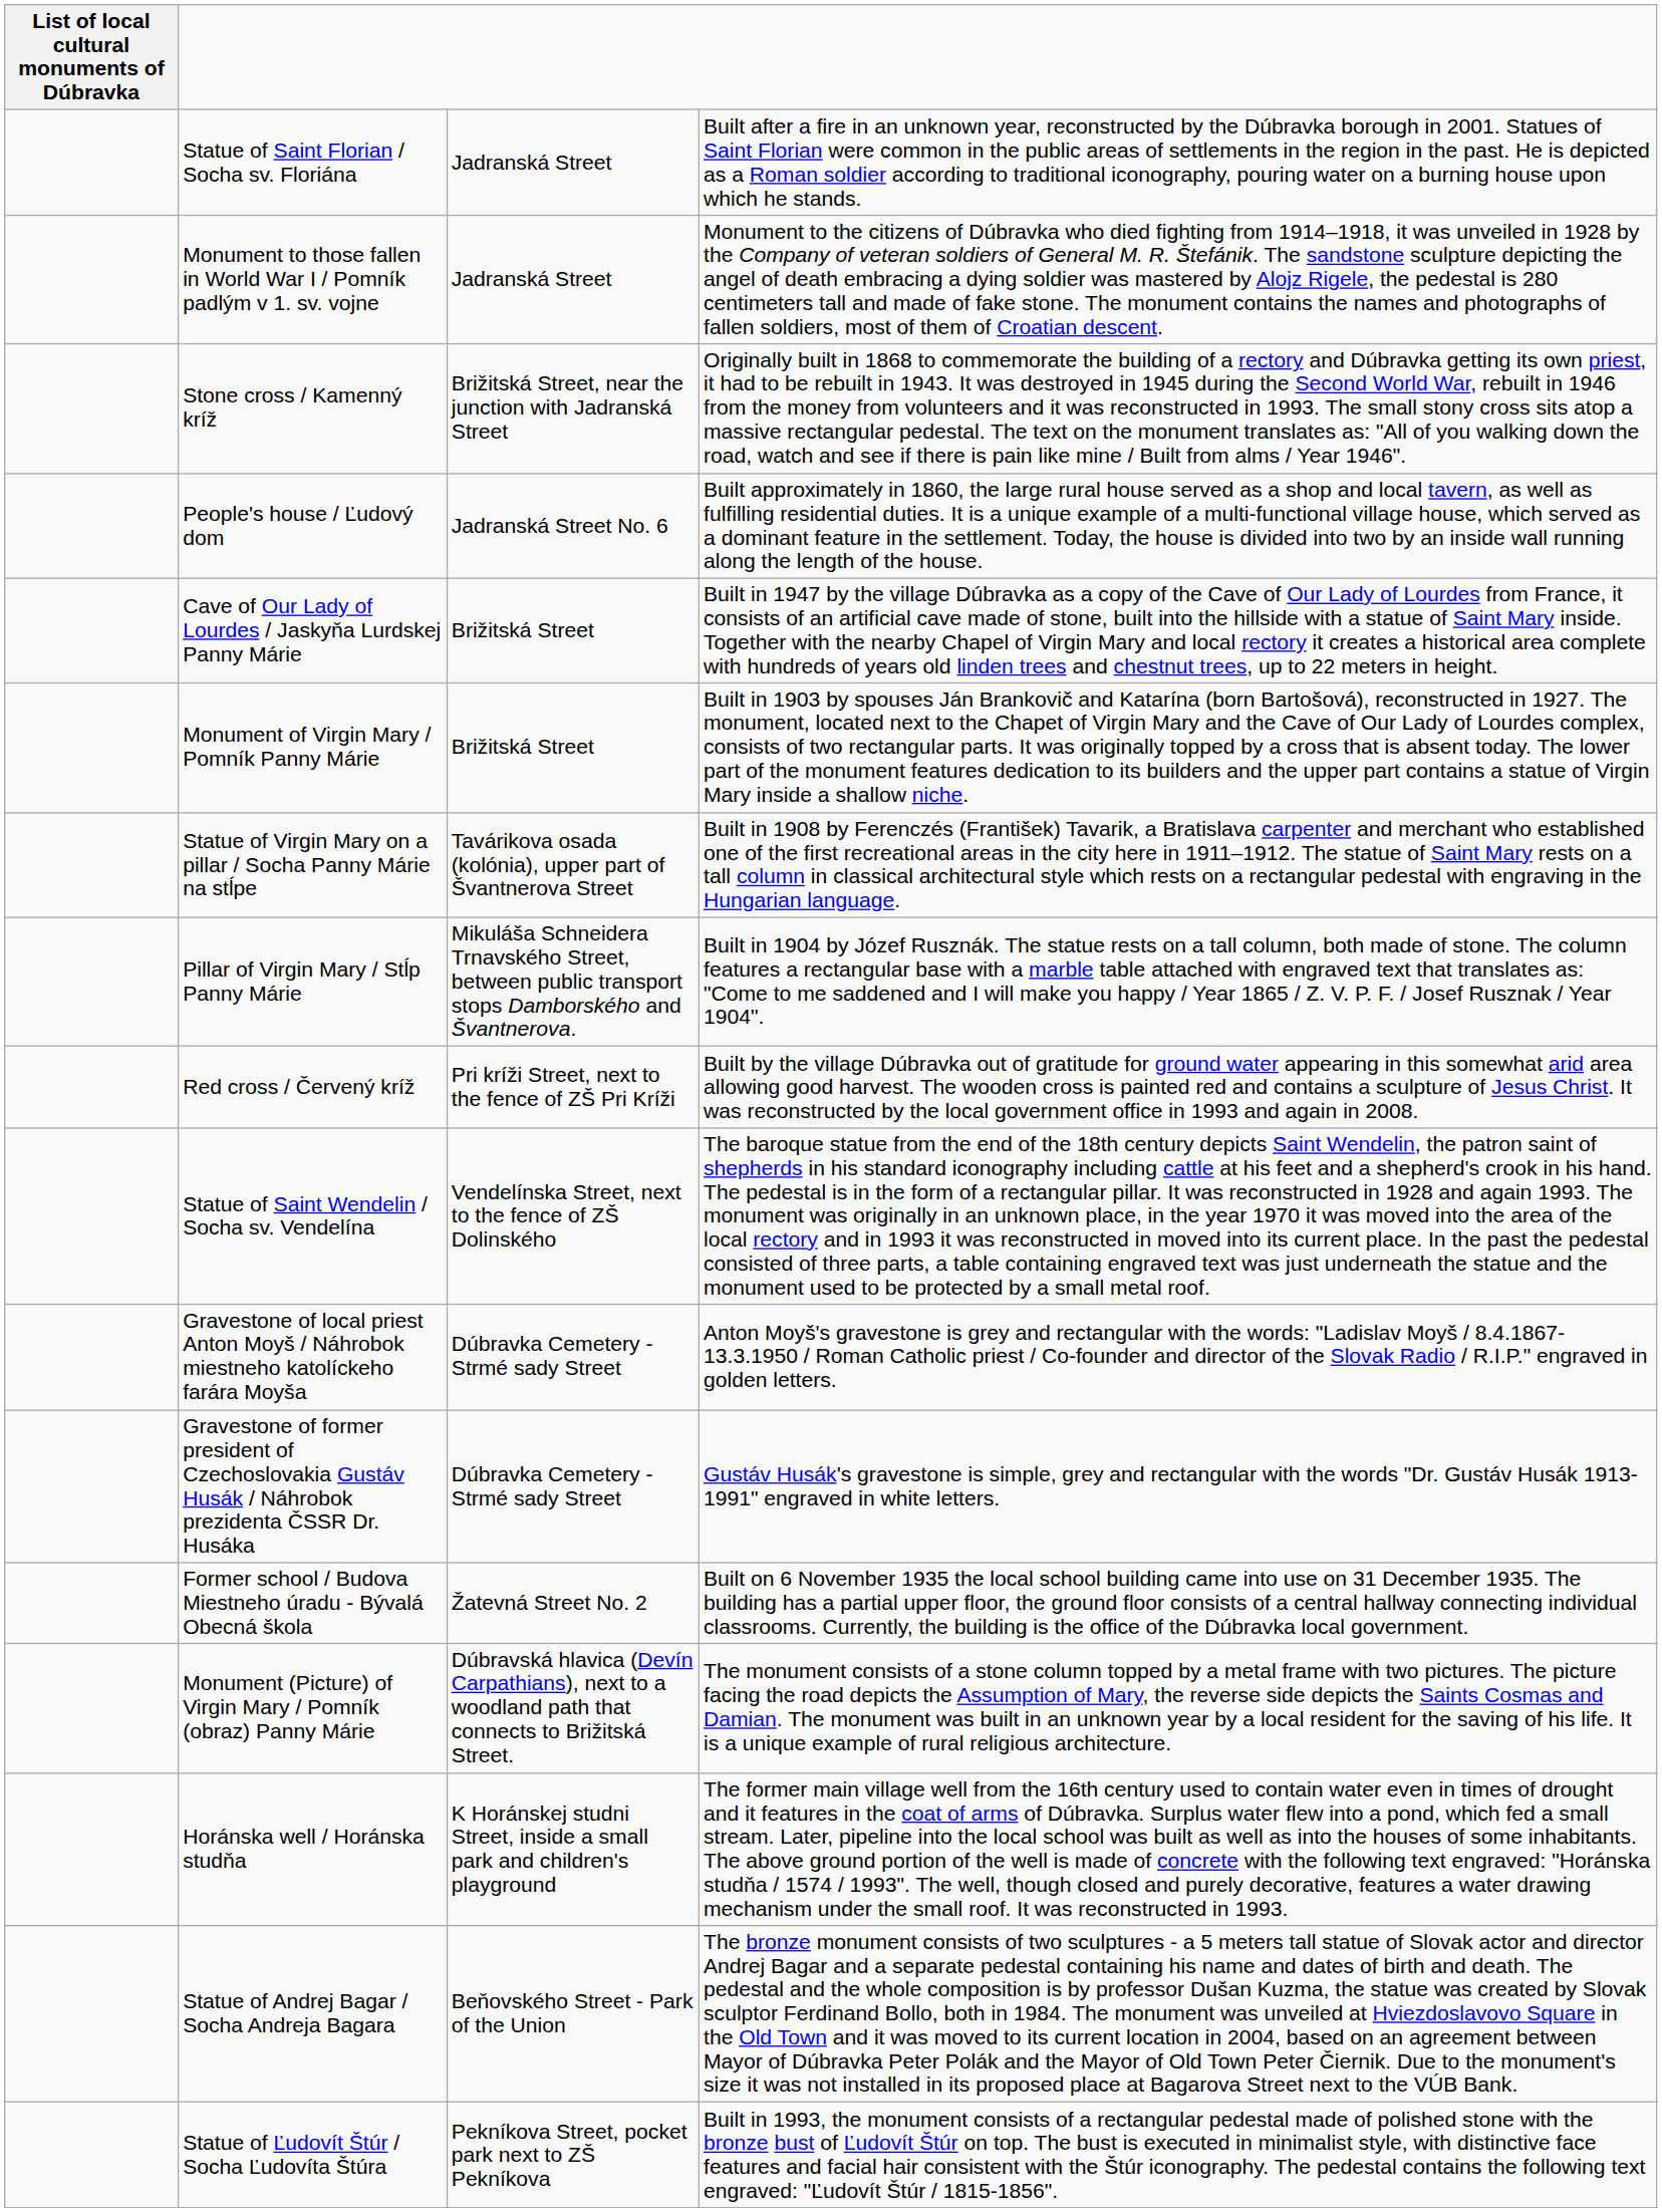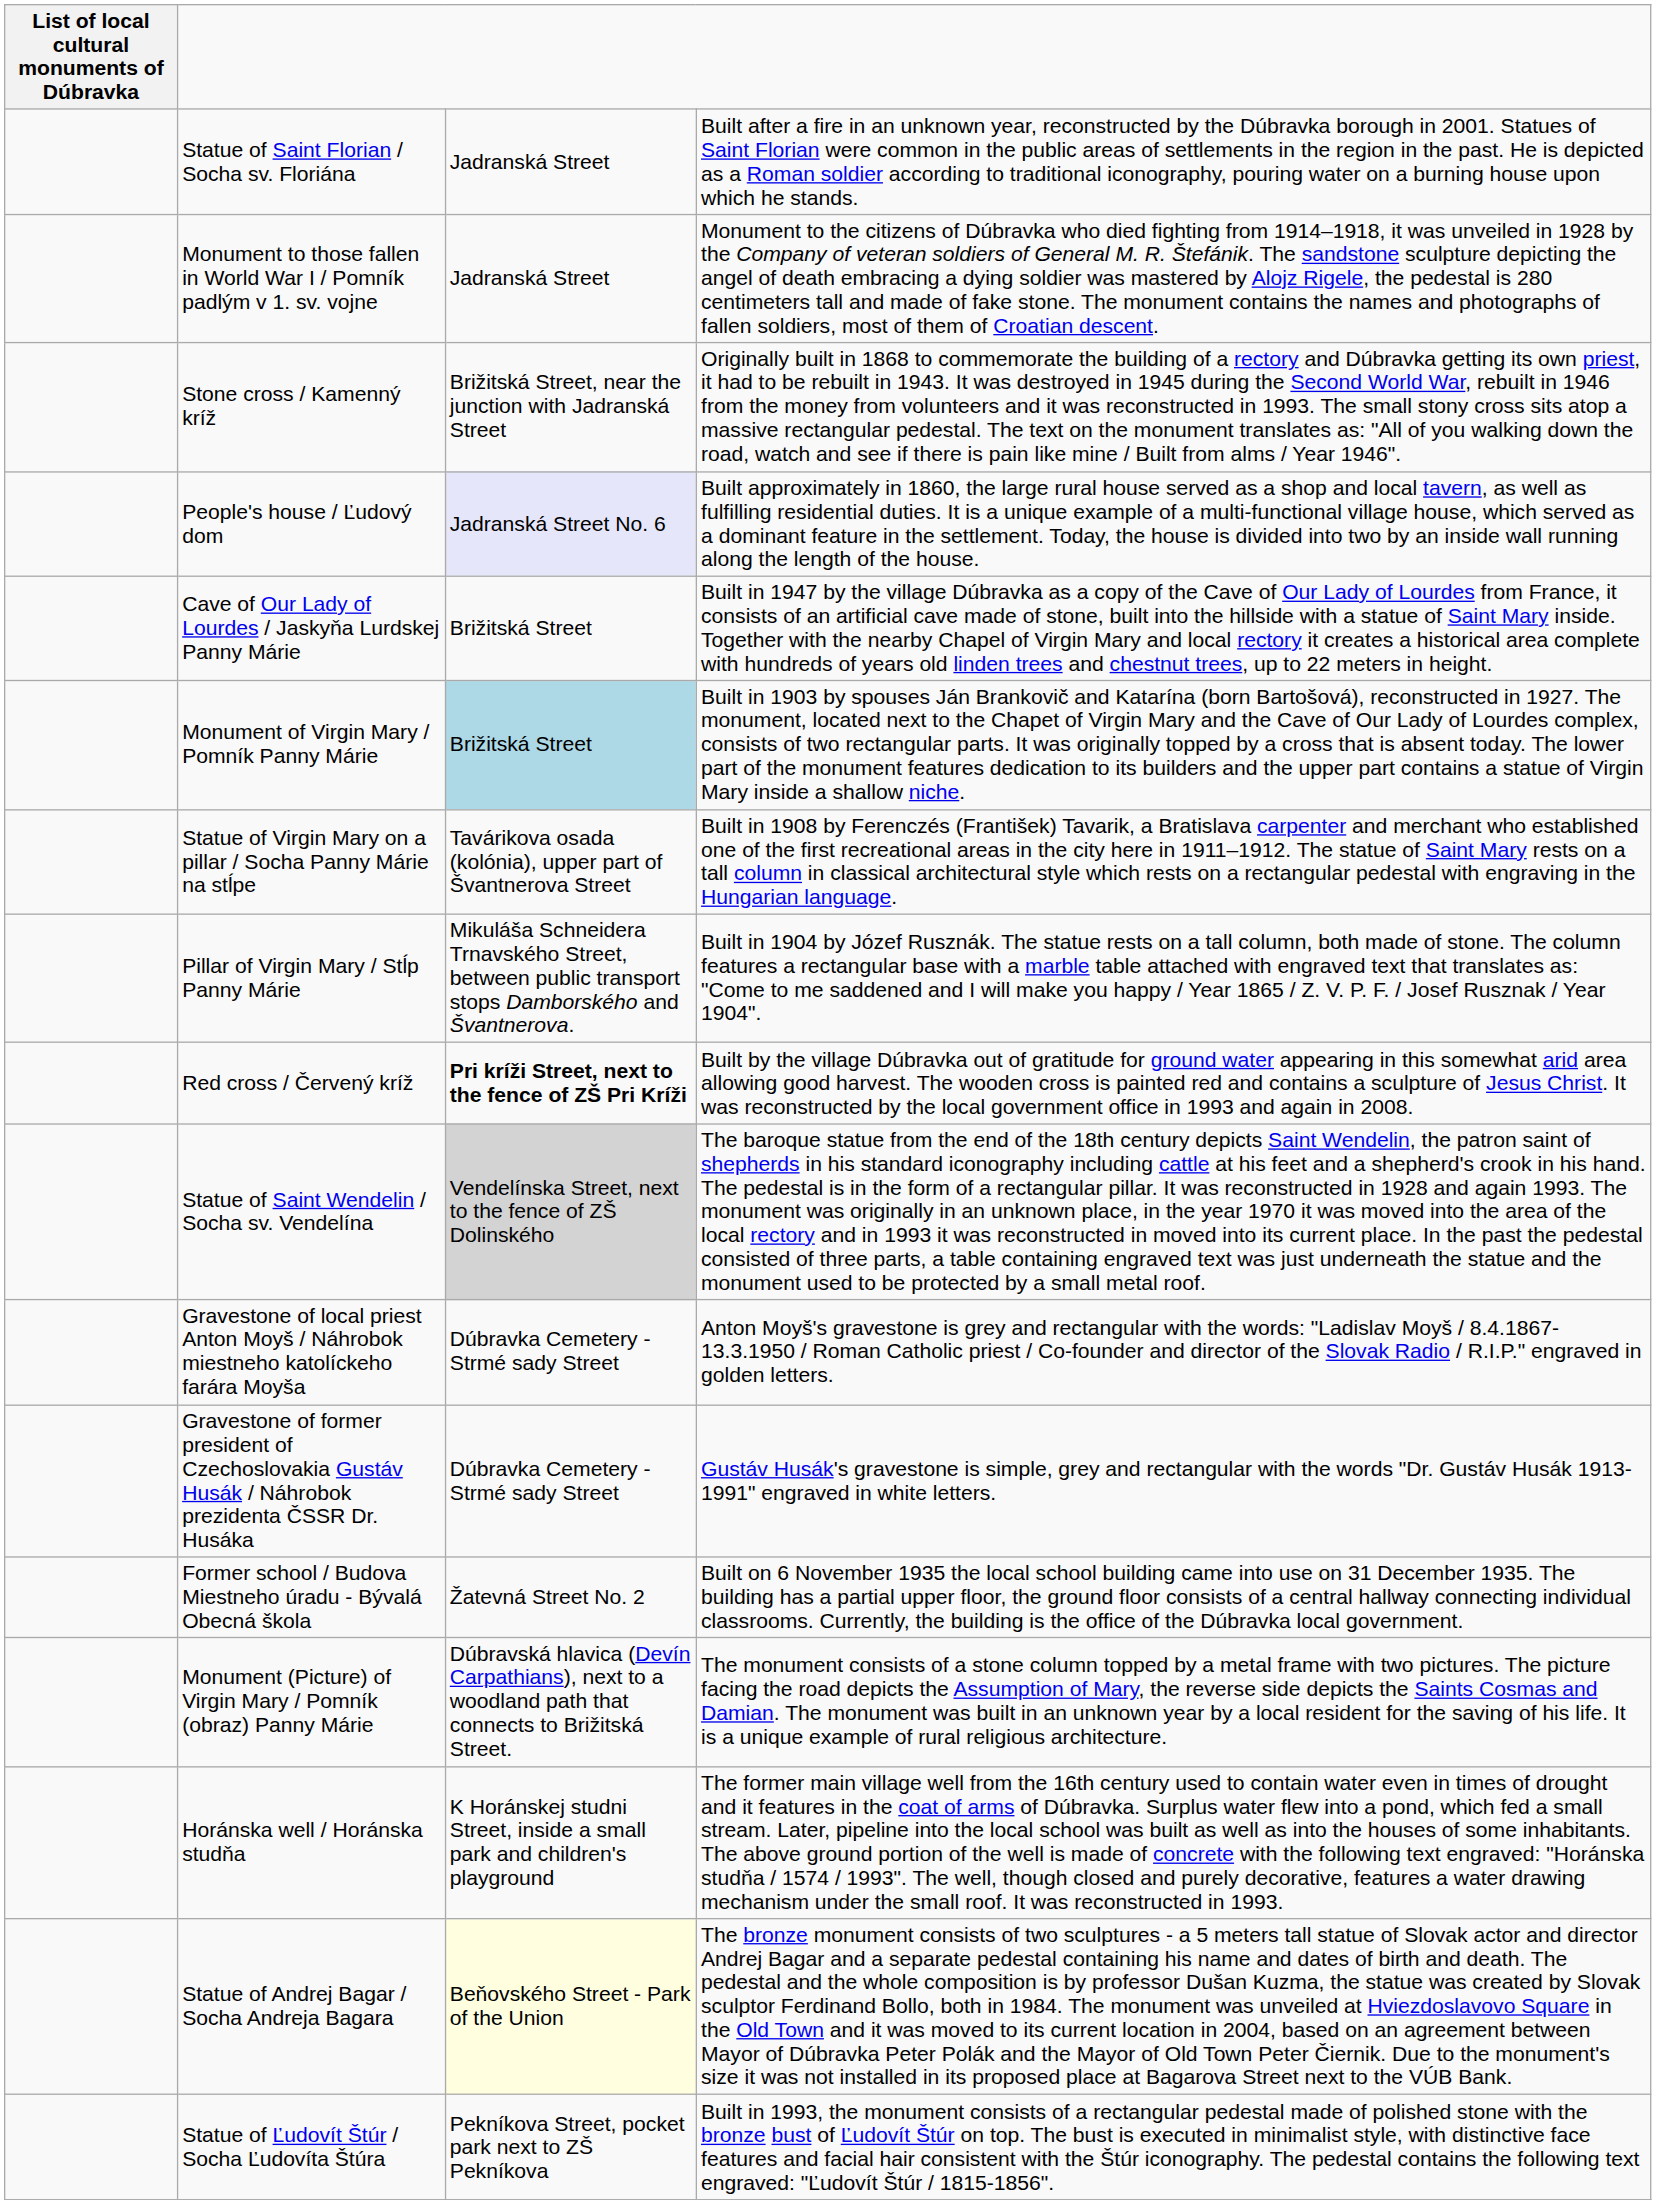People's house / Ľudový dom | column 3: no background -> lavender background
Monument of Virgin Mary / Pomník Panny Márie | column 3: no background -> lightblue background
Red cross / Červený kríž | column 3: normal -> bold
Statue of Saint Wendelin / Socha sv. Vendelína | column 3: no background -> lightgrey background
Statue of Andrej Bagar / Socha Andreja Bagara | column 3: no background -> lightyellow background
